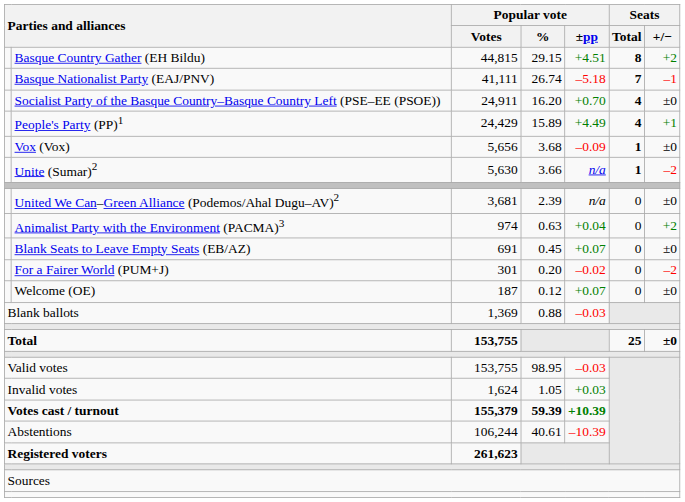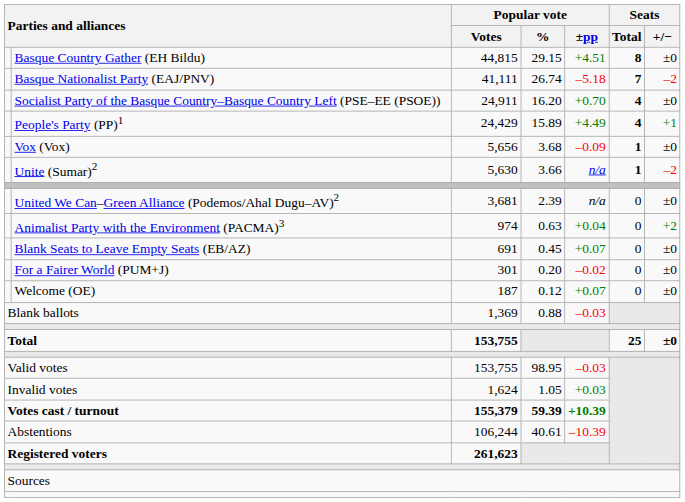Basque Country Gather (EH Bildu) | Seats / +/−: +2 -> ±0
Basque Nationalist Party (EAJ/PNV) | Seats / +/−: –1 -> –2
For a Fairer World (PUM+J) | Seats / +/−: –2 -> ±0
